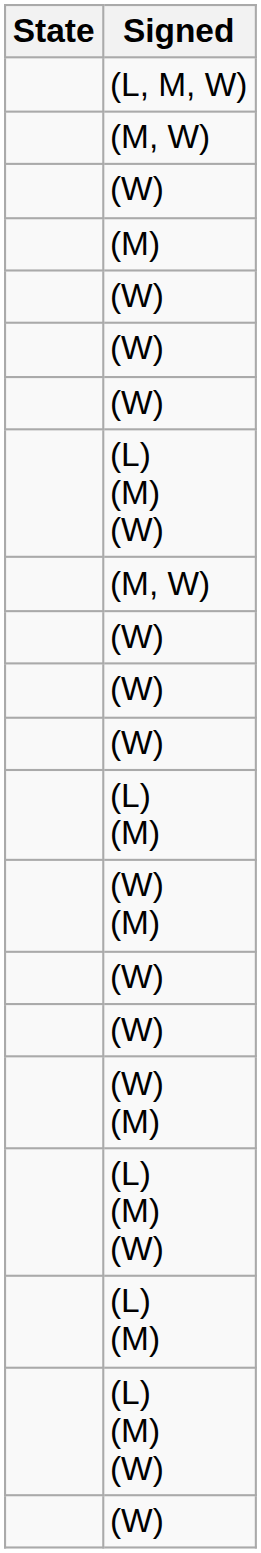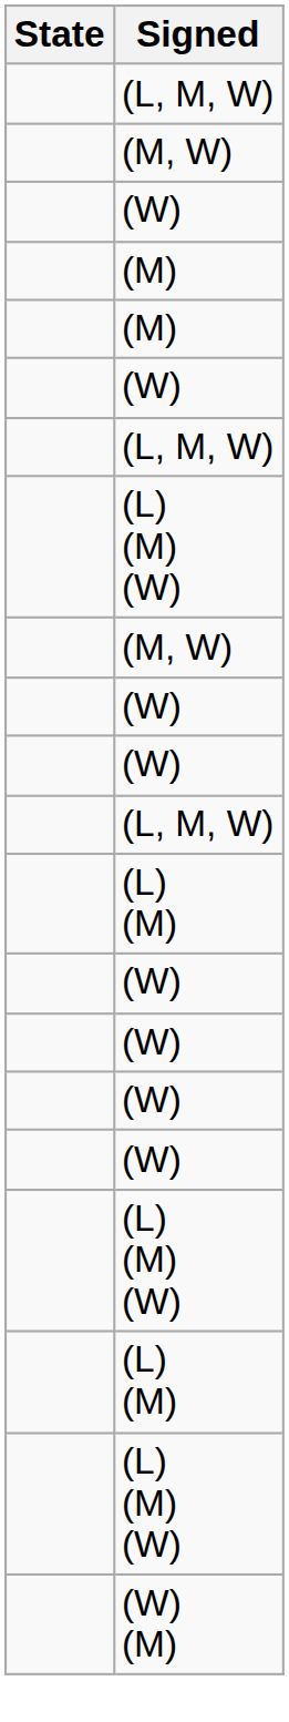row 6 | Signed: (W) -> (M)
row 8 | Signed: (W) -> (L, M, W)
row 13 | Signed: (W) -> (L, M, W)
row 15 | Signed: (W) (M) -> (W)
row 18 | Signed: (W) (M) -> (W)
row 22 | Signed: (W) -> (W) (M)
